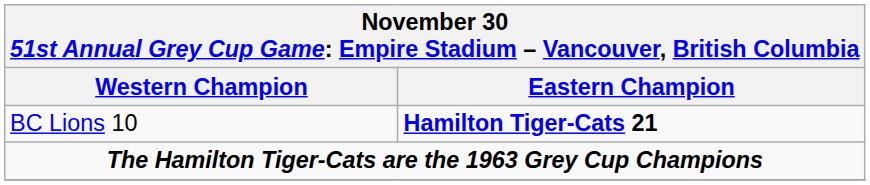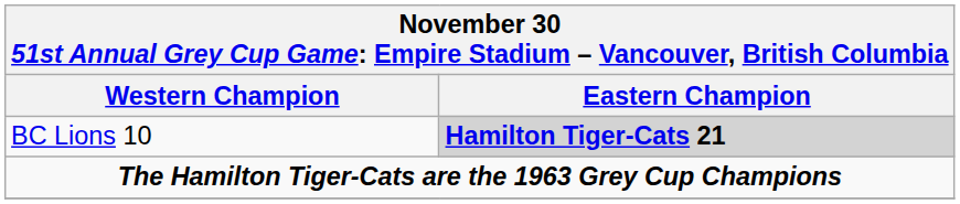BC Lions 10 | Eastern Champion: no background -> lightgrey background
